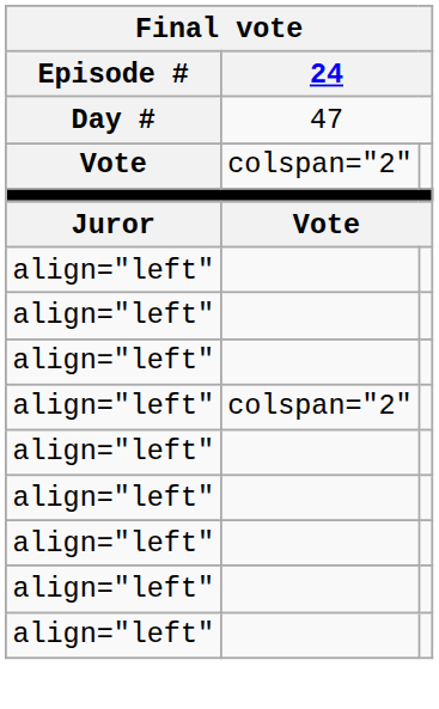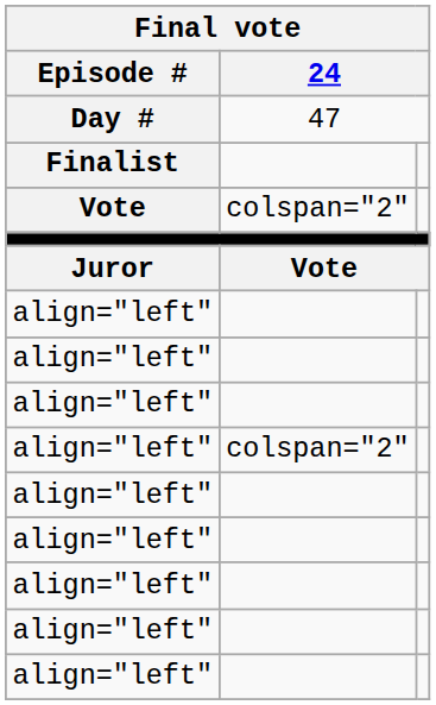+ row: Finalist
